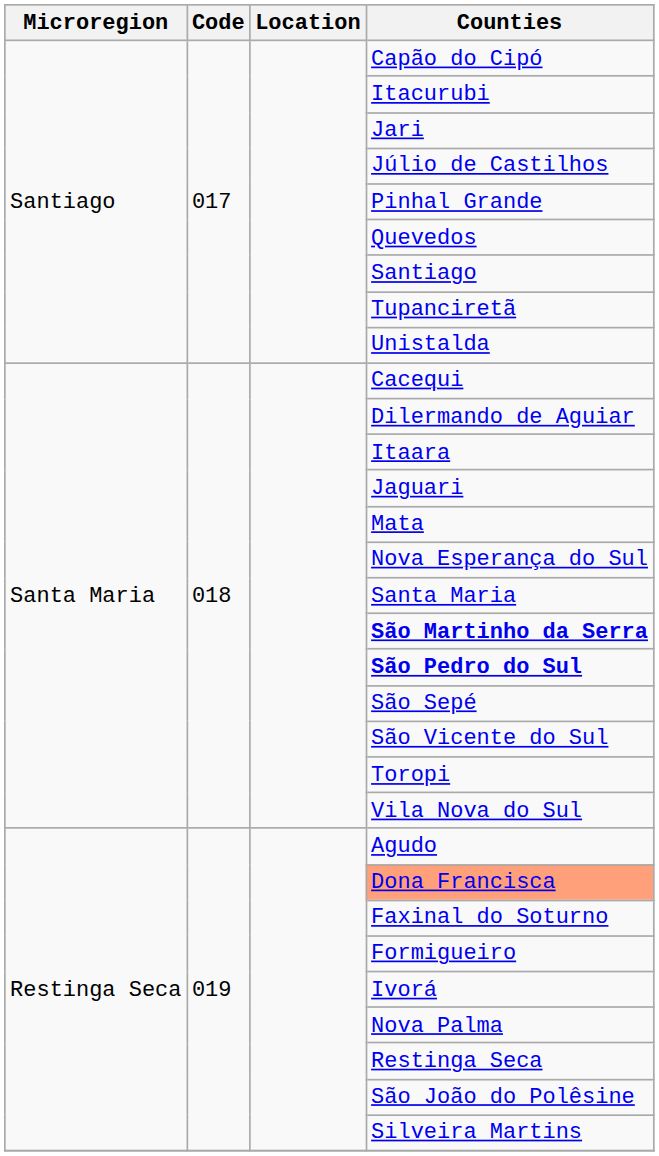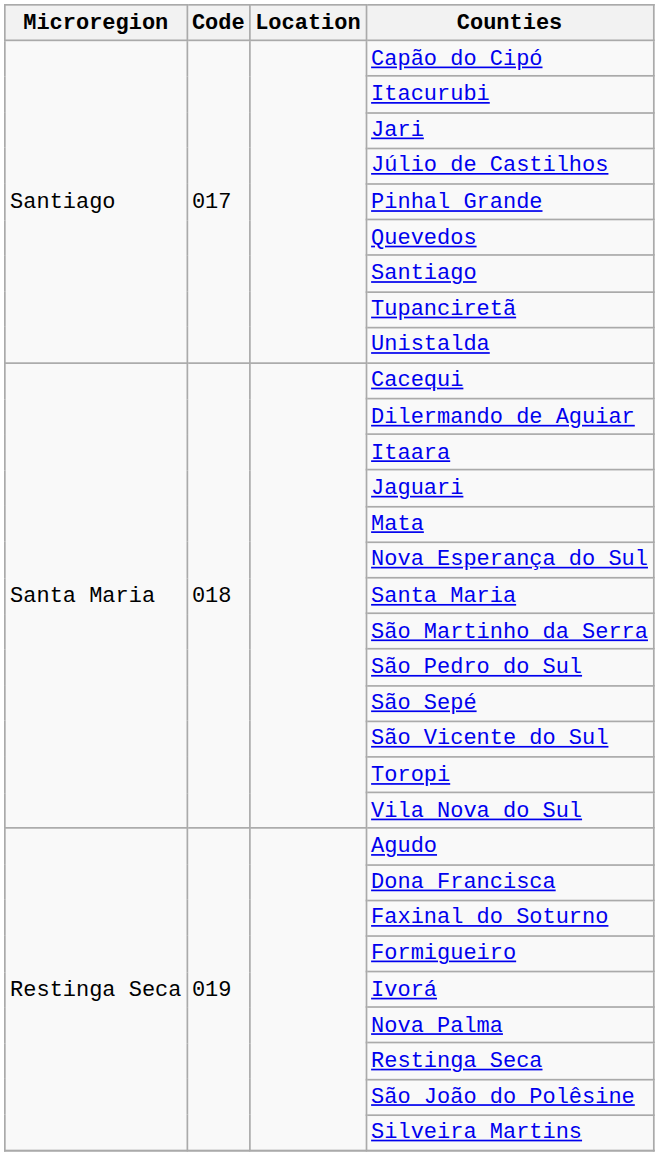São Martinho da Serra | Counties: bold -> normal
São Pedro do Sul | Counties: bold -> normal
Dona Francisca | Counties: lightsalmon background -> no background
